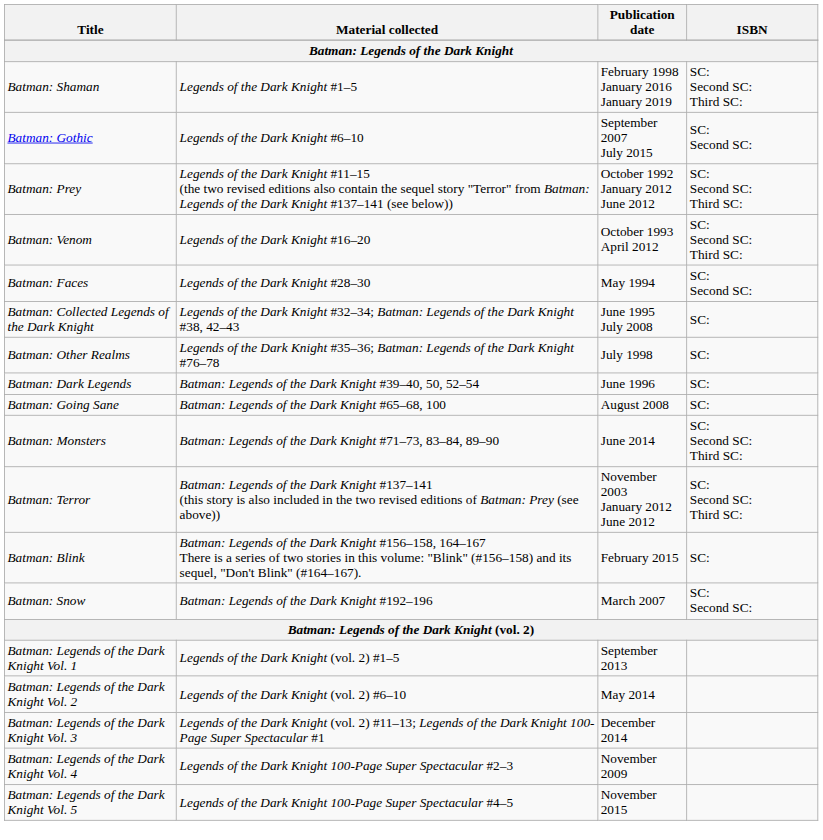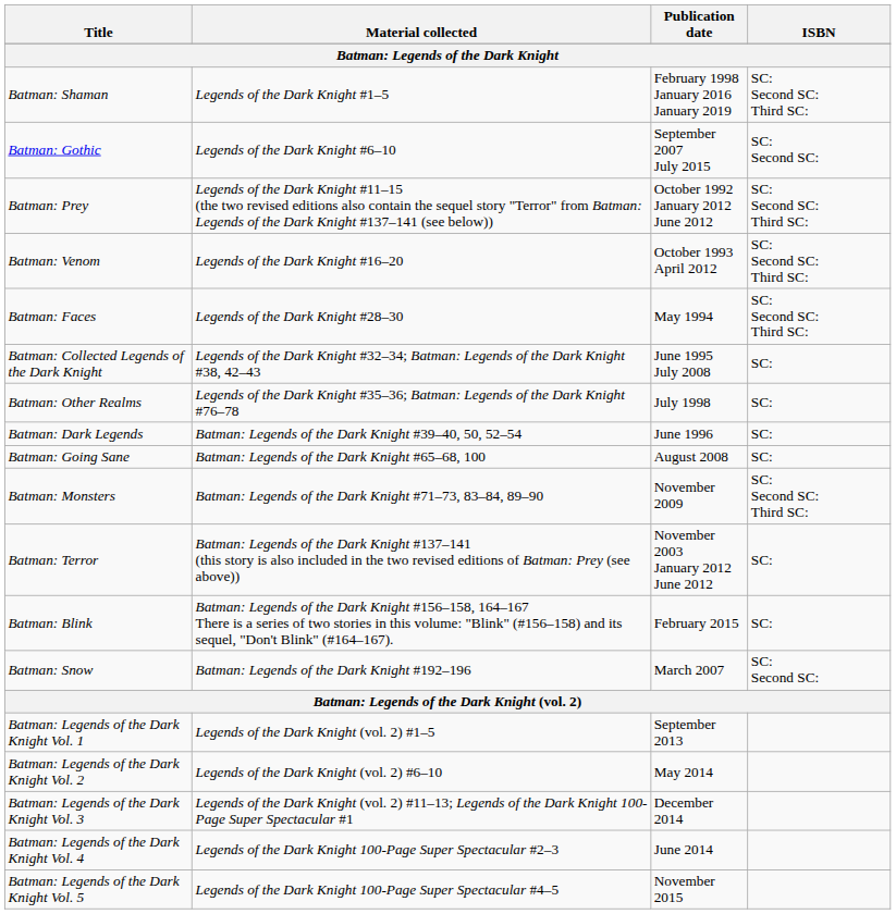Batman: Faces | ISBN: SC: Second SC: -> SC: Second SC: Third SC:
Batman: Monsters | Publication date: June 2014 -> November 2009
Batman: Terror | ISBN: SC: Second SC: Third SC: -> SC:
Batman: Legends of the Dark Knight Vol. 4 | Publication date: November 2009 -> June 2014
